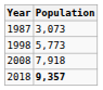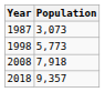2018 | Population: bold -> normal
